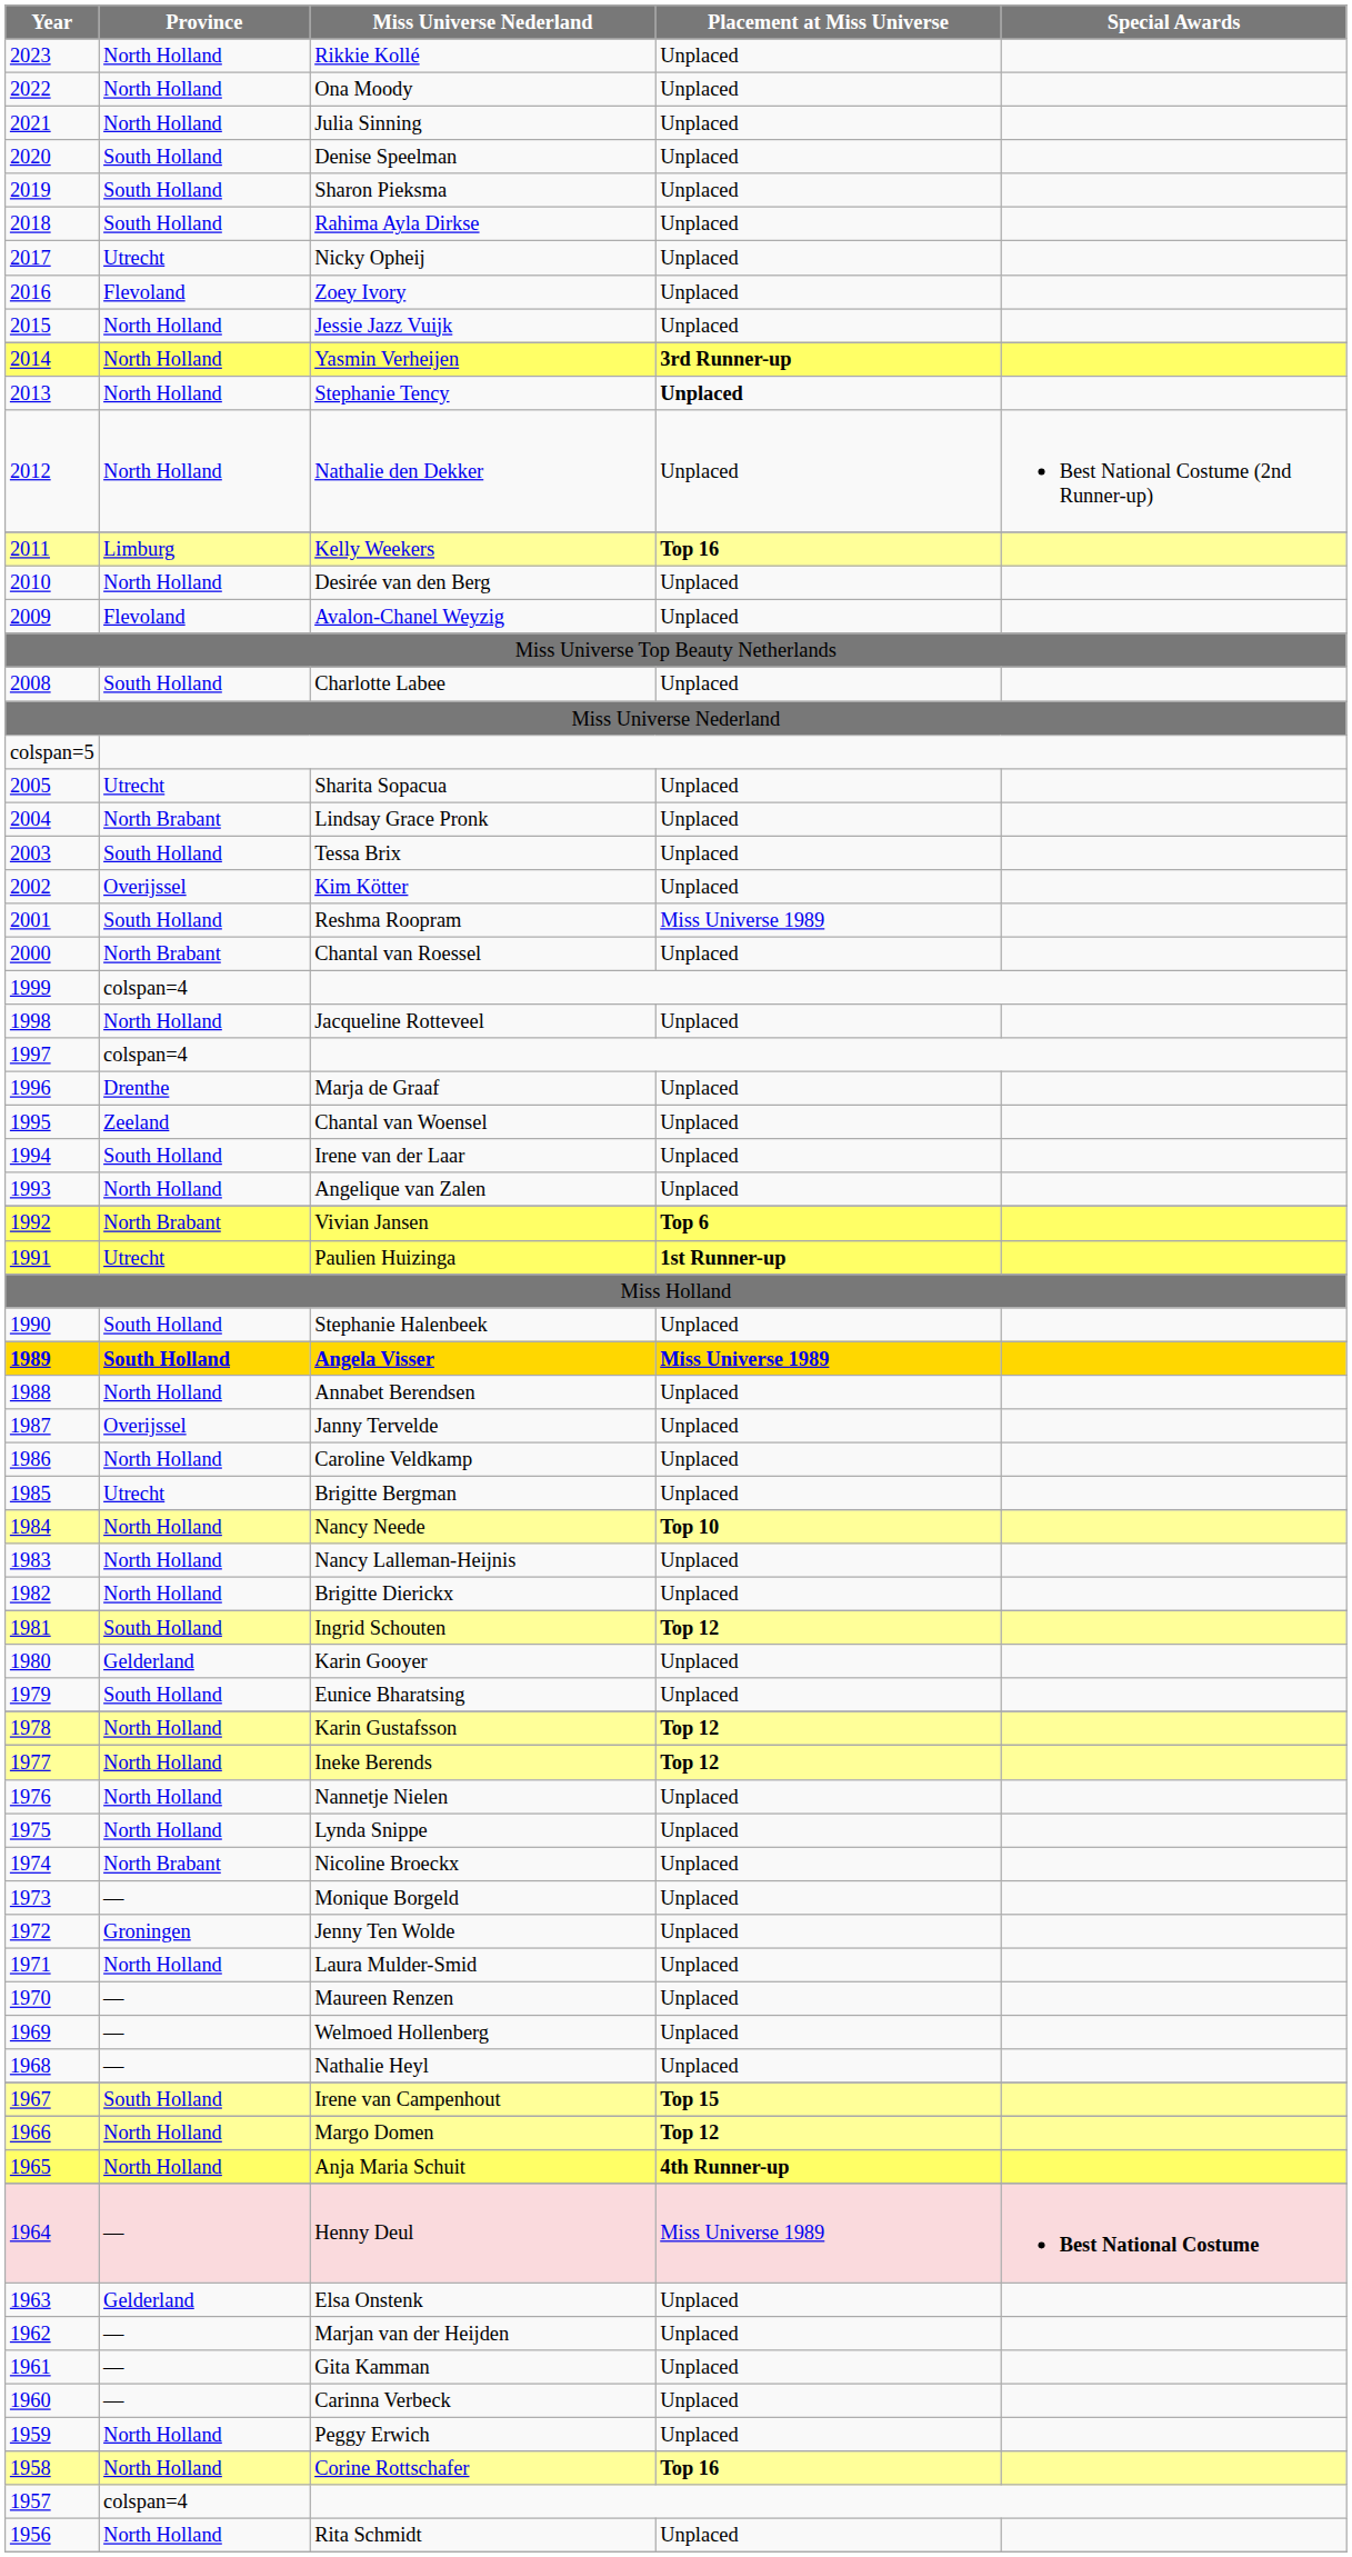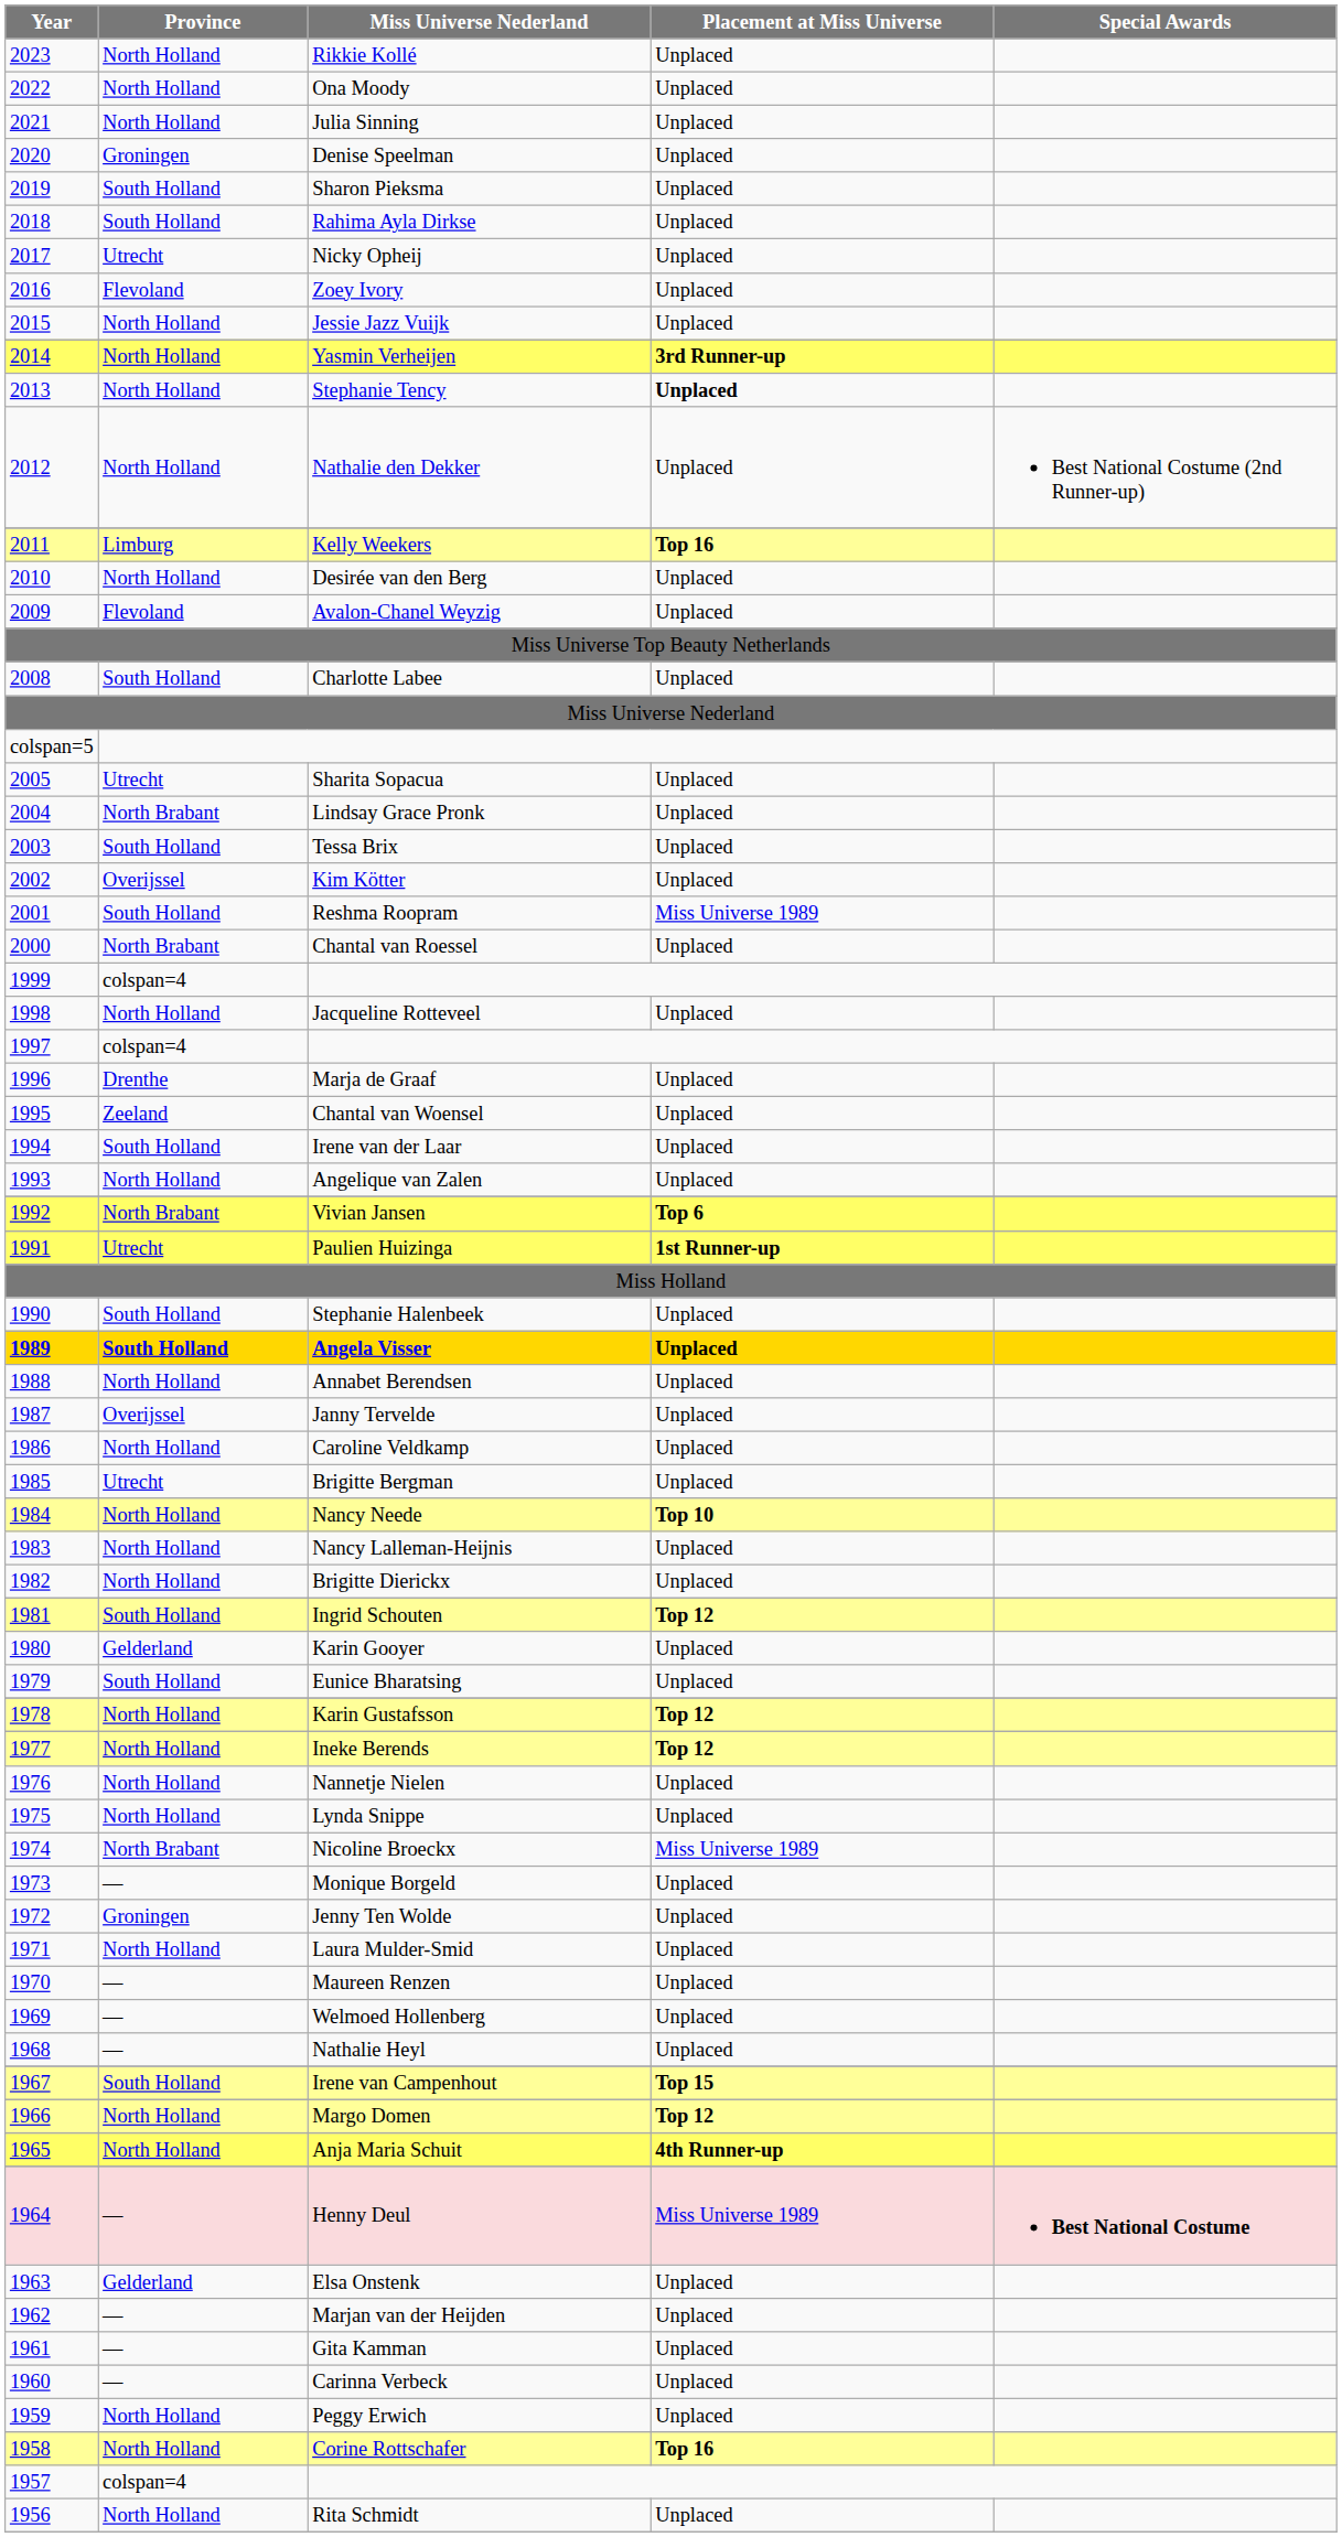Denise Speelman | Province: South Holland -> Groningen
Angela Visser | Placement at Miss Universe: Miss Universe 1989 -> Unplaced
Nicoline Broeckx | Placement at Miss Universe: Unplaced -> Miss Universe 1989
